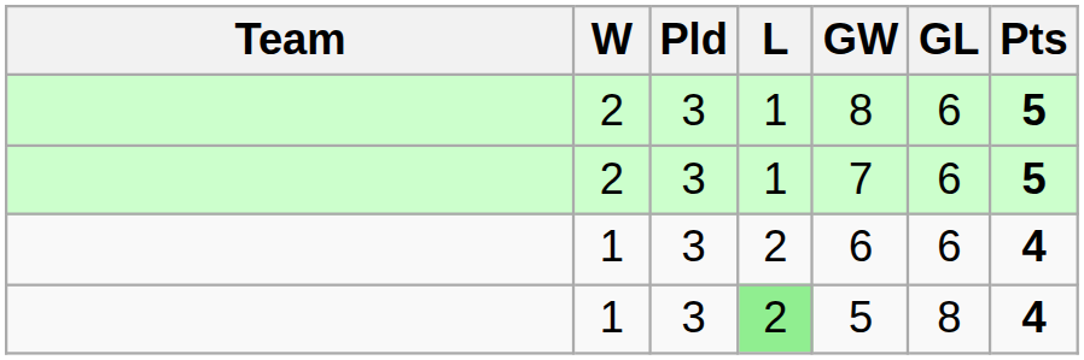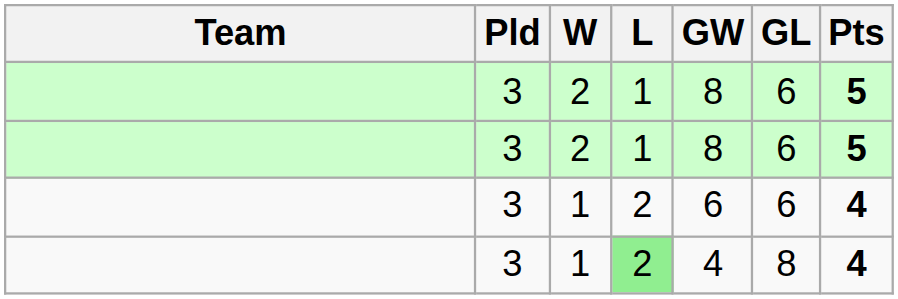columns swapped: Pld <-> W
row 3 | GW: 7 -> 8
row 5 | GW: 5 -> 4
